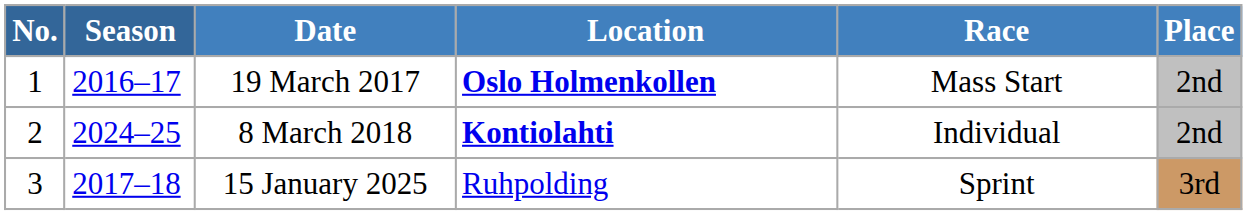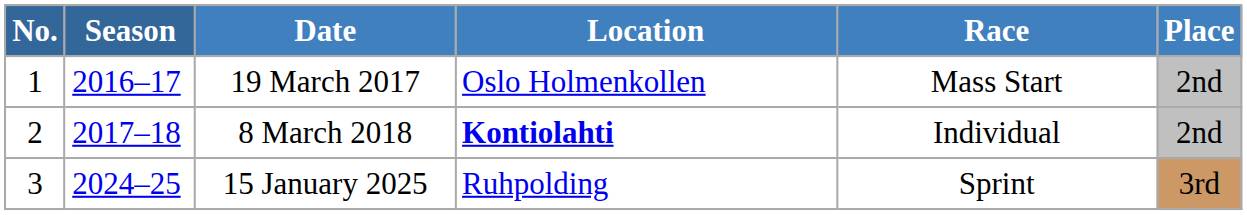19 March 2017 | Location: bold -> normal
8 March 2018 | Season: 2024–25 -> 2017–18
15 January 2025 | Season: 2017–18 -> 2024–25
